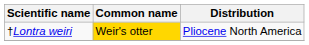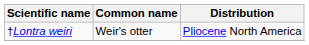†Lontra weiri | Common name: gold background -> no background
